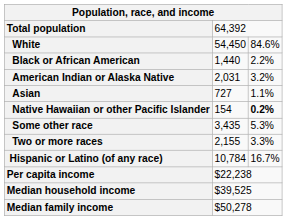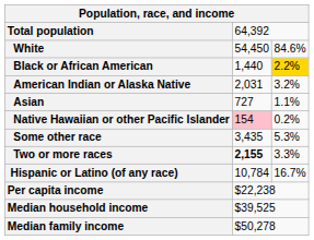Black or African American | column 3: no background -> gold background
Native Hawaiian or other Pacific Islander | column 2: no background -> pink background
Native Hawaiian or other Pacific Islander | column 3: bold -> normal
Two or more races | column 2: normal -> bold
